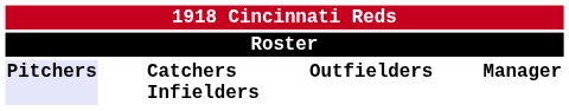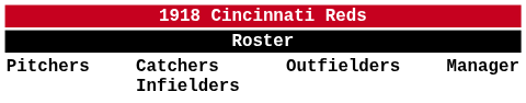Pitchers | column 1: lavender background -> no background
